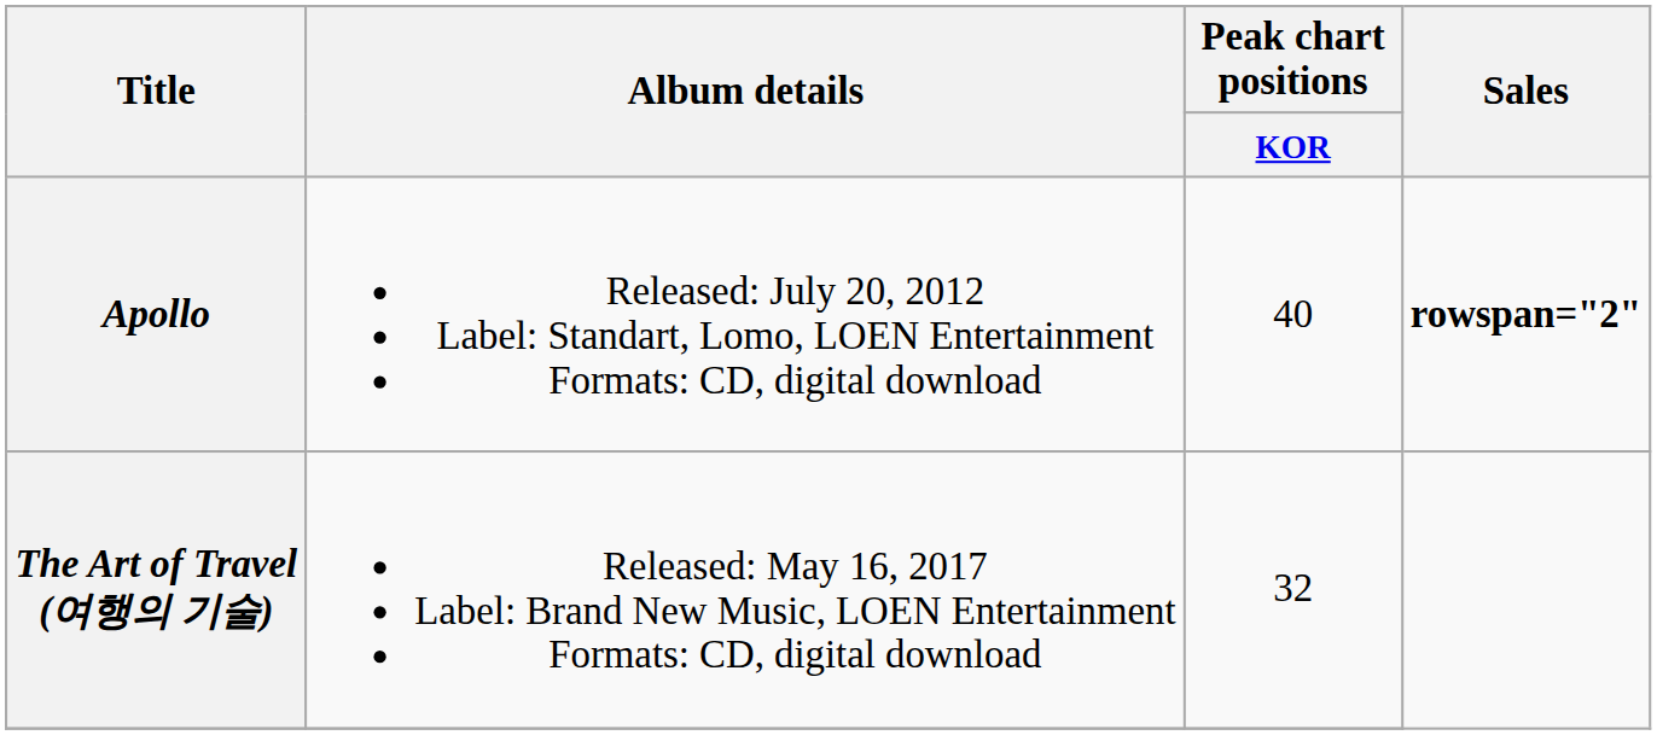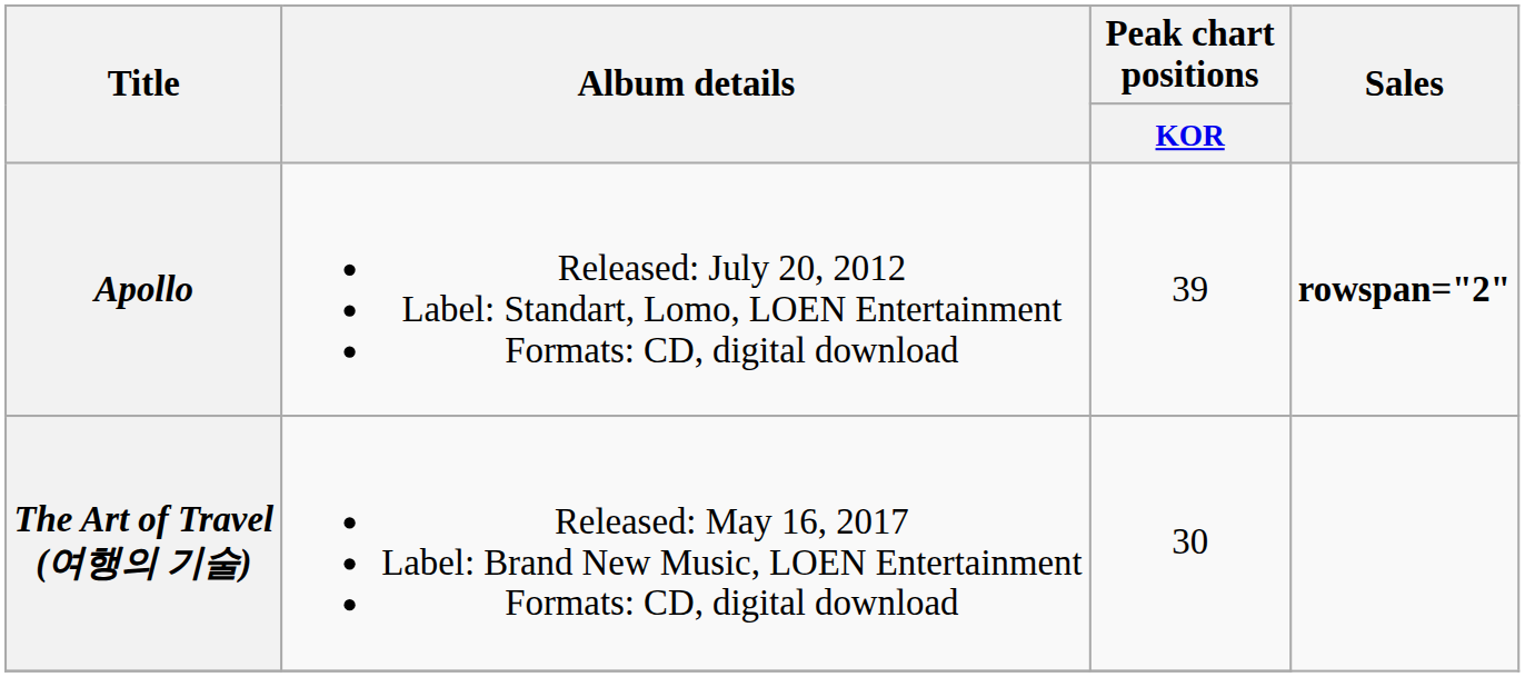Apollo | Peak chart positions / KOR: 40 -> 39
The Art of Travel (여행의 기술) | Peak chart positions / KOR: 32 -> 30
